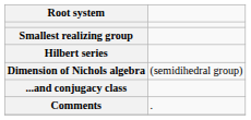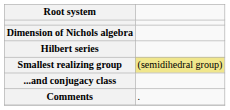row 3 | Root system: Smallest realizing group -> Dimension of Nichols algebra
row 5 | Root system: Dimension of Nichols algebra -> Smallest realizing group
row 5 | column 2: no background -> khaki background
